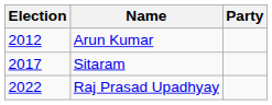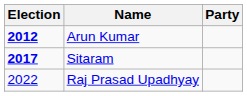Arun Kumar | Election: normal -> bold
Sitaram | Election: normal -> bold
